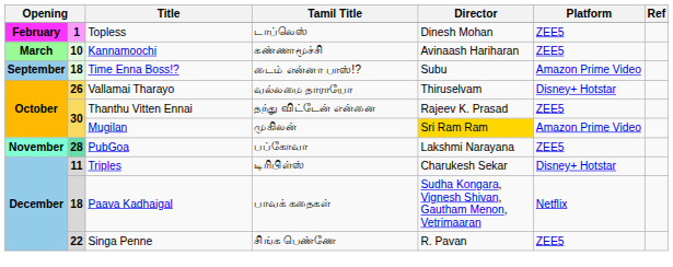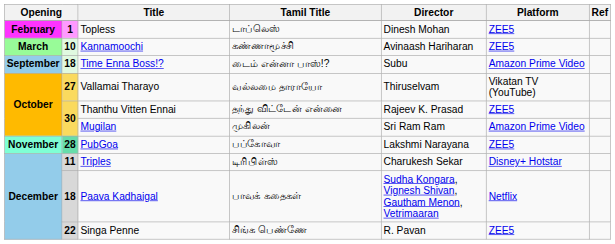Vallamai Tharayo | column 2: 26 -> 27
Vallamai Tharayo | Platform: Disney+ Hotstar -> Vikatan TV (YouTube)
Mugilan | Director: gold background -> no background
